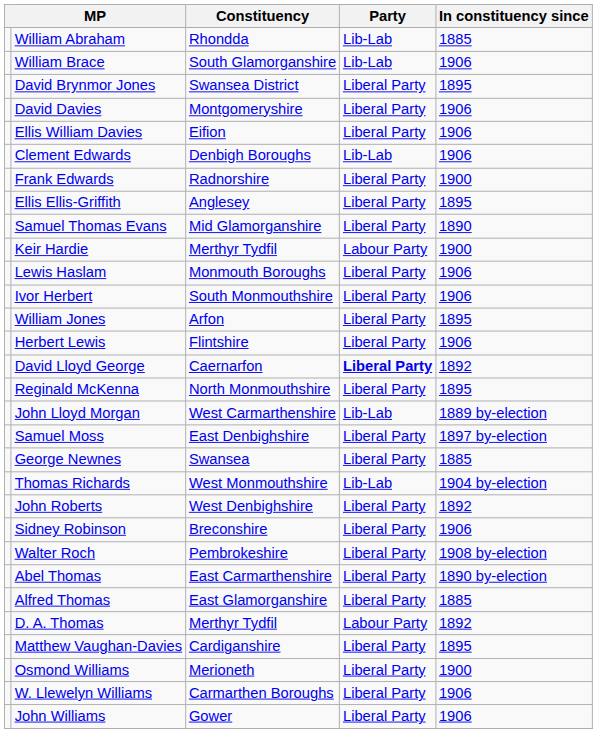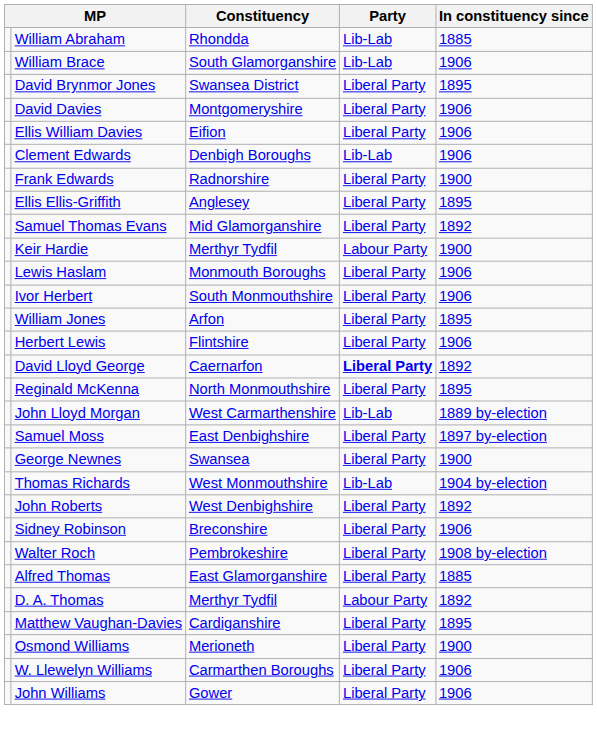Samuel Thomas Evans | In constituency since: 1890 -> 1892
George Newnes | In constituency since: 1885 -> 1900
- row: Abel Thomas | East Carmarthenshire | Liberal Party | 1890 by-election
